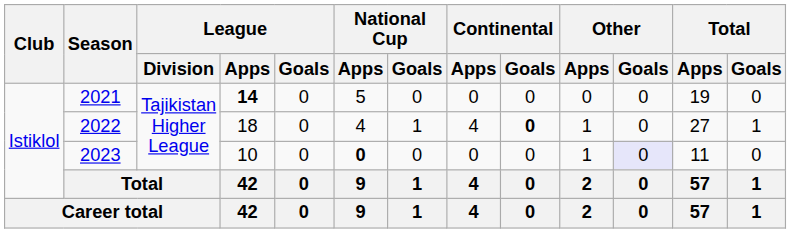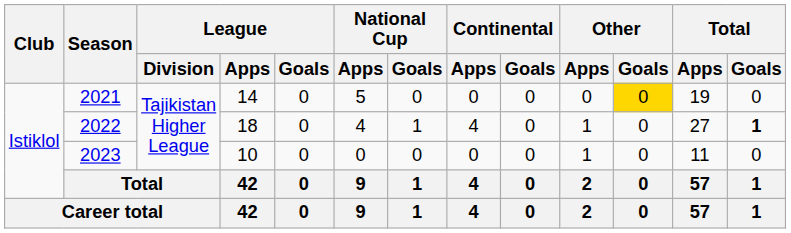2021 | League / Apps: bold -> normal
2021 | Other / Goals: no background -> gold background
2022 | Continental / Goals: bold -> normal
2022 | Total / Goals: normal -> bold
2023 | National Cup / Apps: bold -> normal
2023 | Other / Goals: lavender background -> no background
